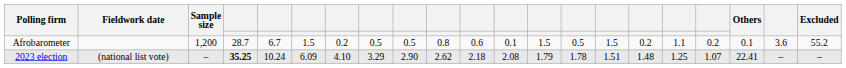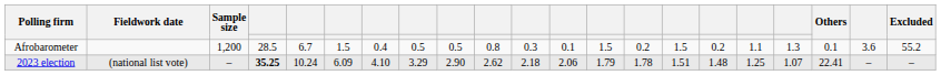Afrobarometer | column 4: 28.7 -> 28.5
Afrobarometer | column 7: 0.2 -> 0.4
Afrobarometer | column 11: 0.6 -> 0.3
Afrobarometer | column 14: 0.5 -> 0.2
Afrobarometer | column 18: 0.2 -> 1.3
2023 election | column 12: 2.08 -> 2.06
